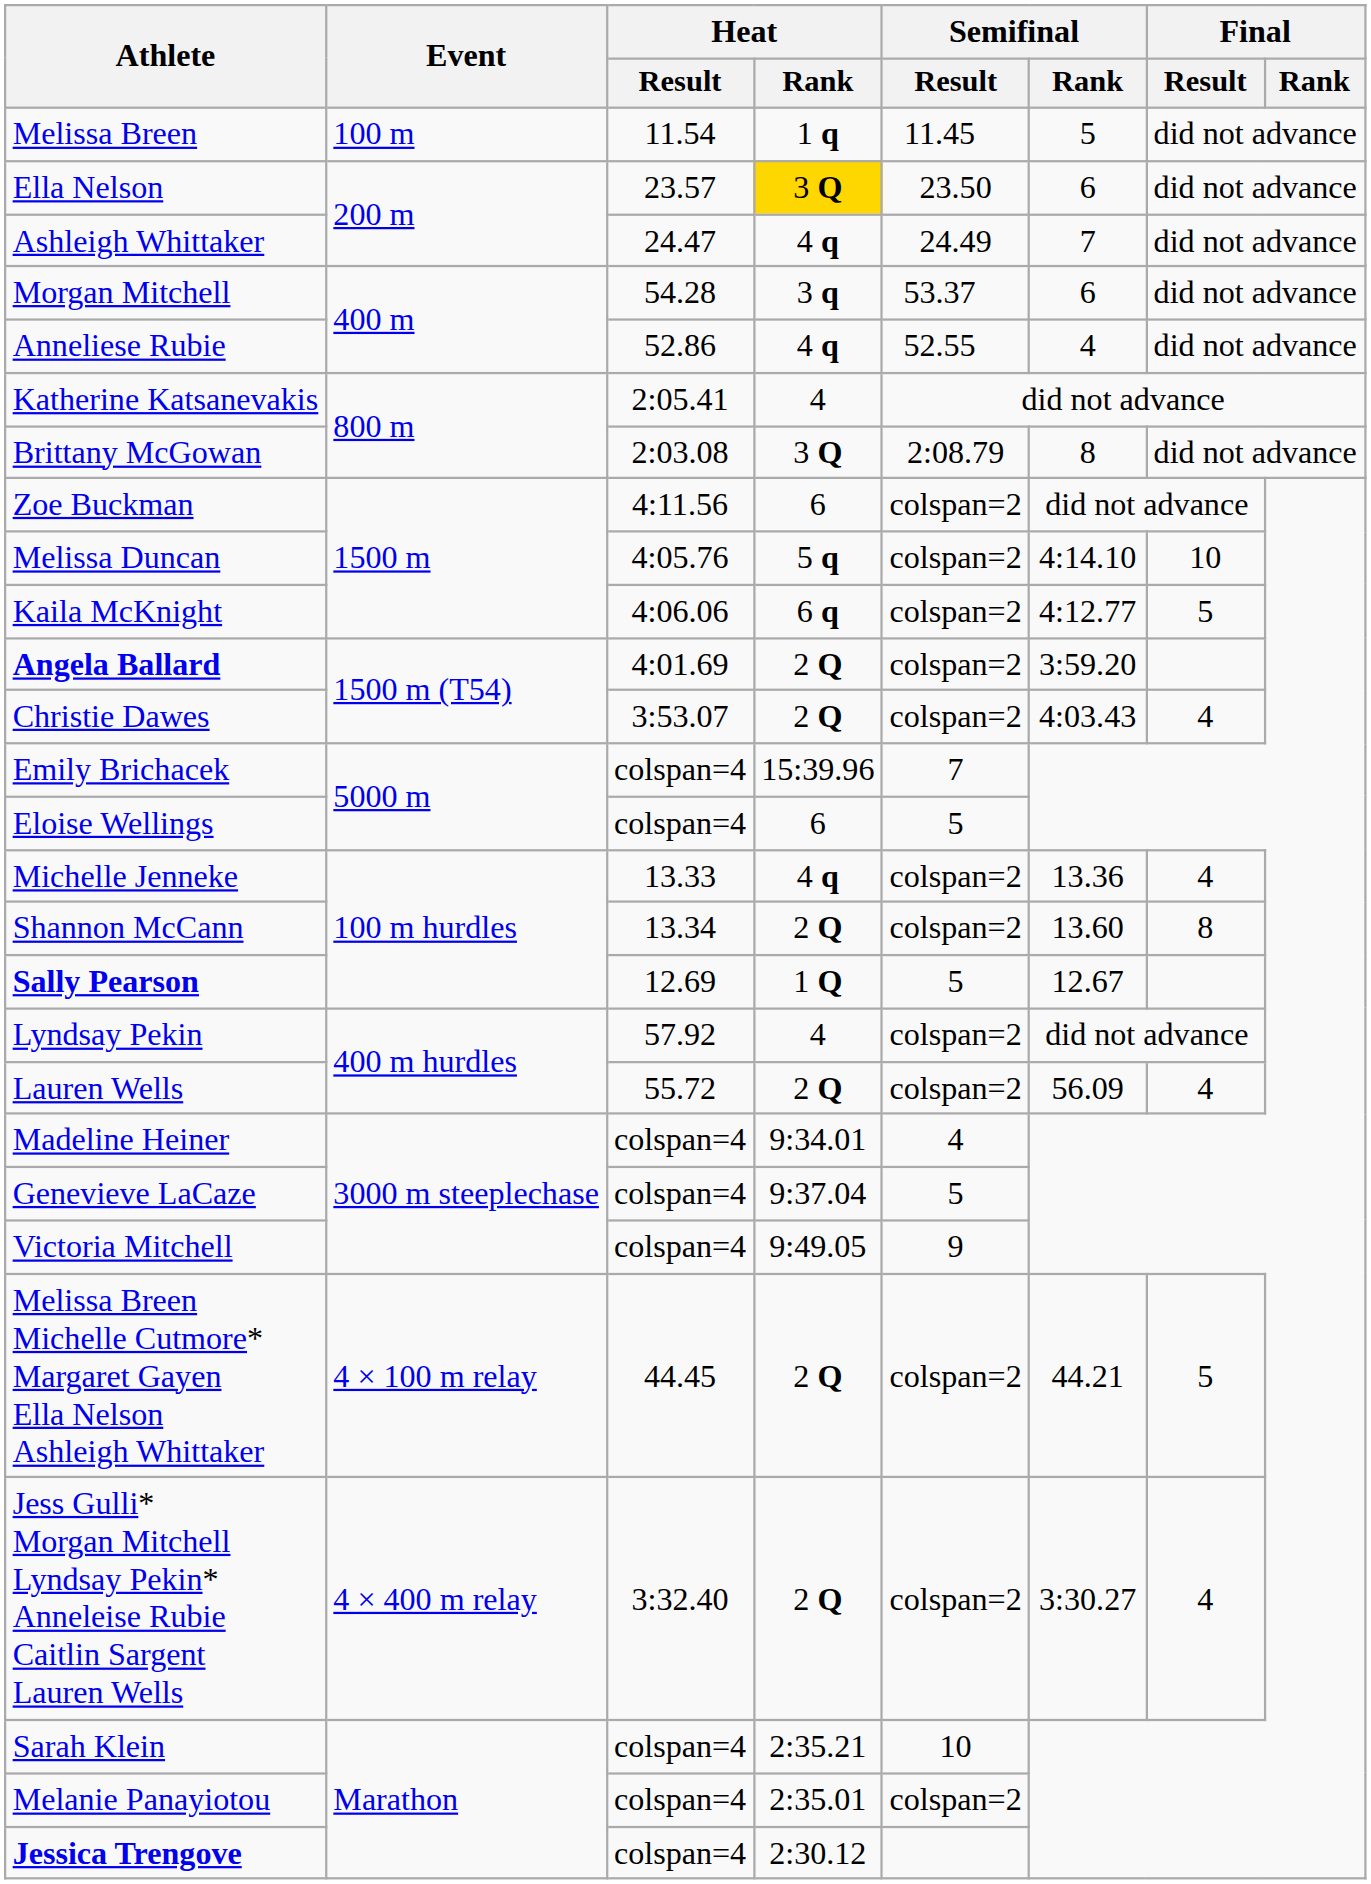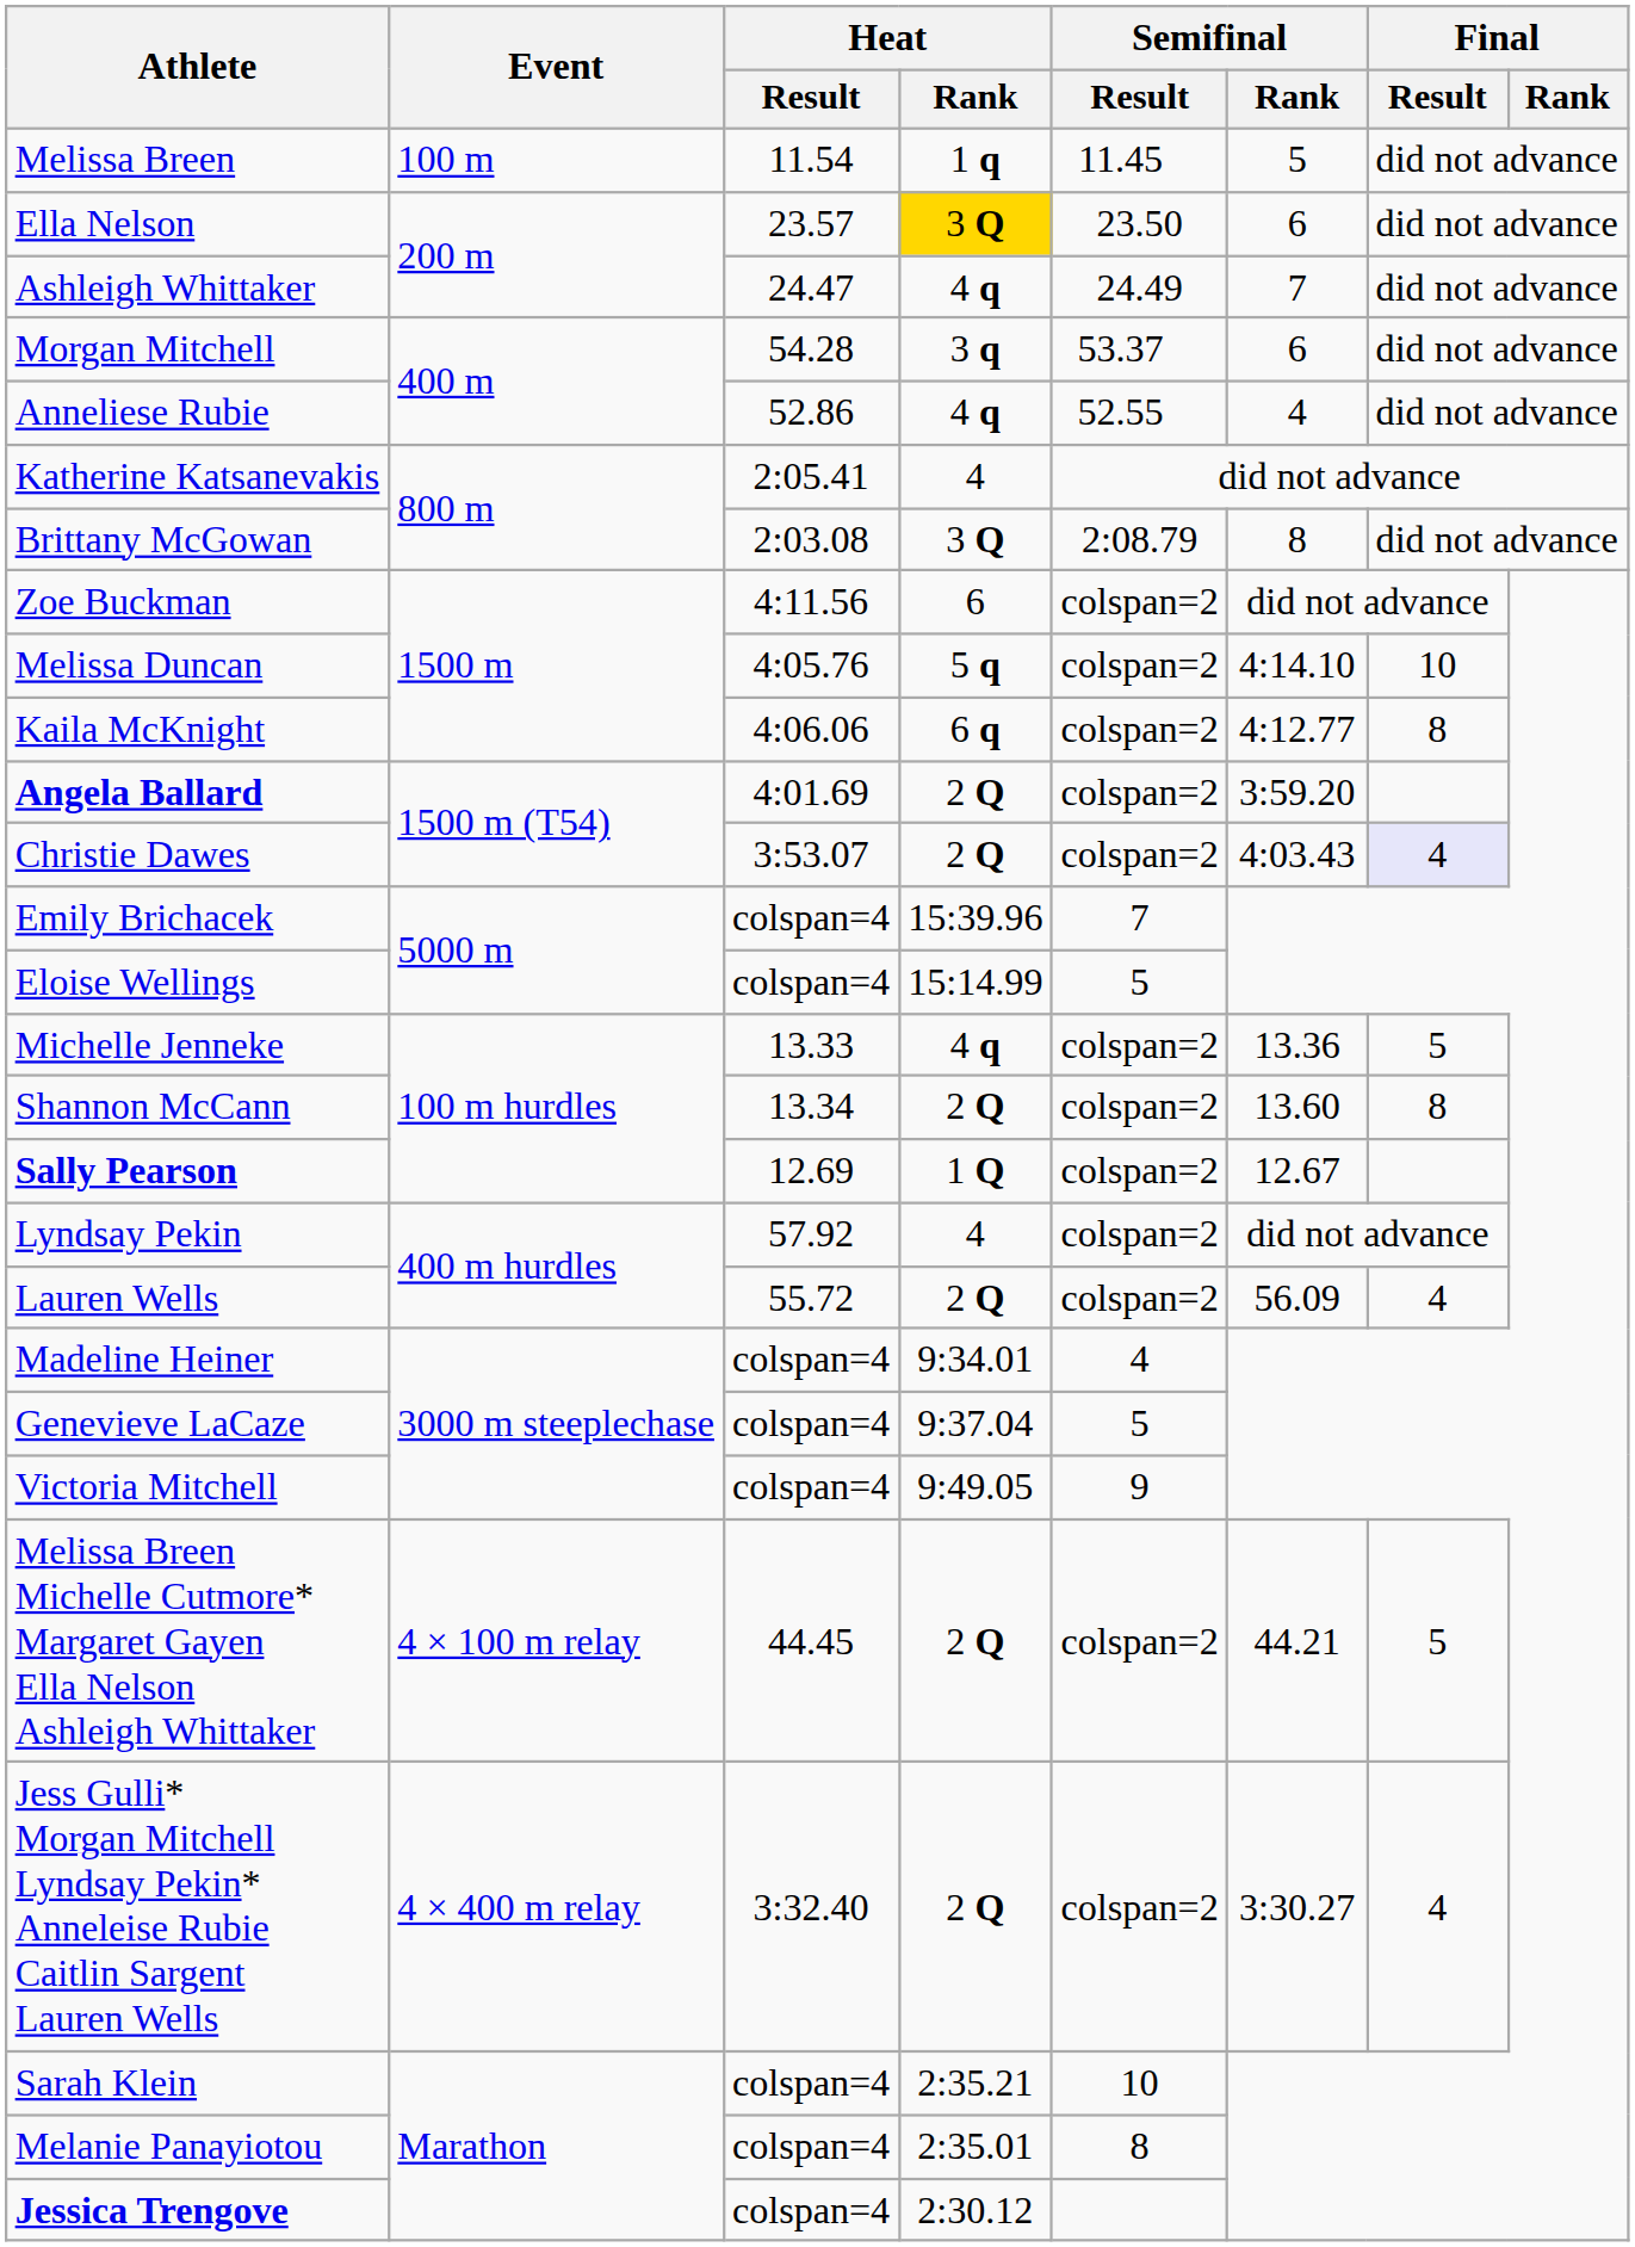Kaila McKnight | Final / Result: 5 -> 8
Christie Dawes | Final / Result: no background -> lavender background
Eloise Wellings | Heat / Rank: 6 -> 15:14.99
Michelle Jenneke | Final / Result: 4 -> 5
Sally Pearson | Semifinal / Result: 5 -> colspan=2
Melanie Panayiotou | Semifinal / Result: colspan=2 -> 8
